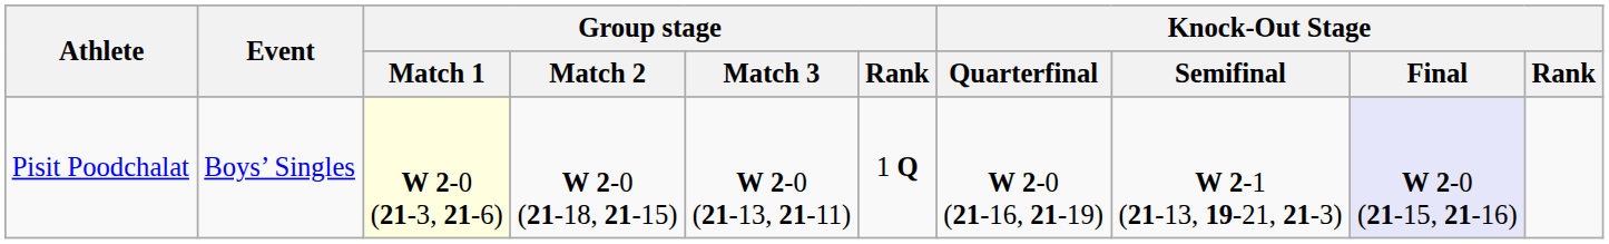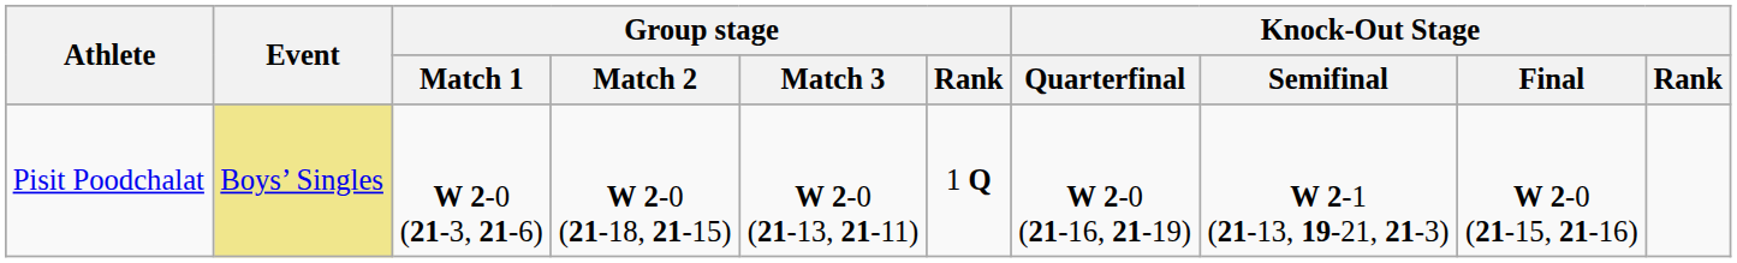Pisit Poodchalat | Event: no background -> khaki background
Pisit Poodchalat | Group stage / Match 1: lightyellow background -> no background
Pisit Poodchalat | Knock-Out Stage / Final: lavender background -> no background
